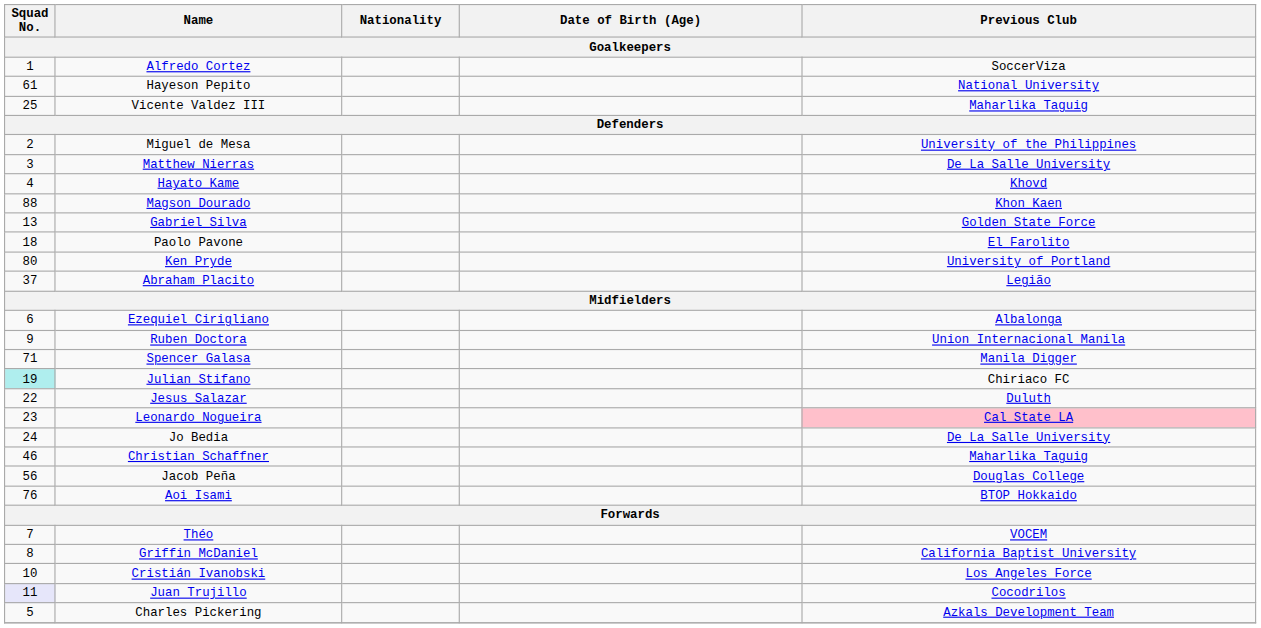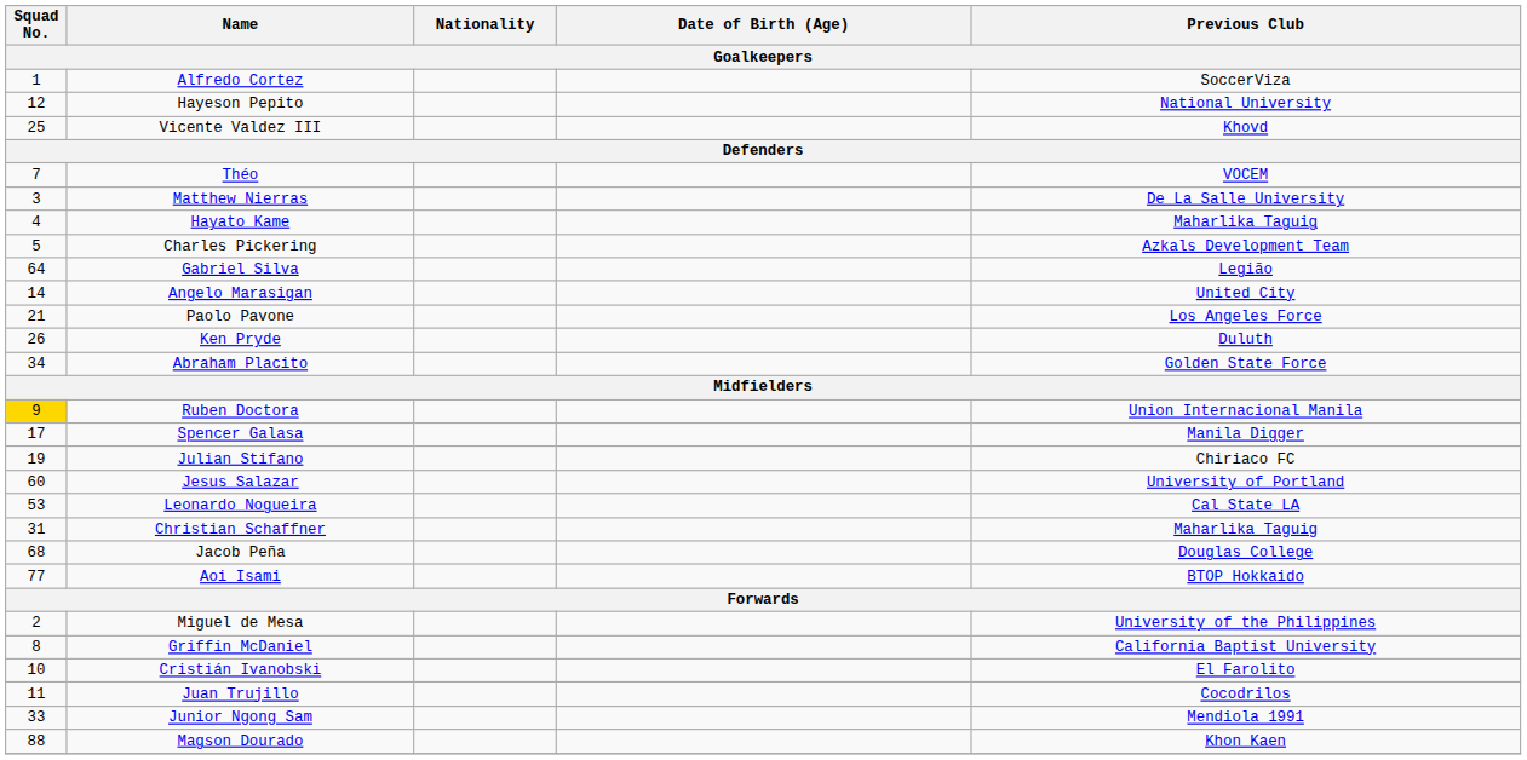Hayeson Pepito | Squad No.: 61 -> 12
Vicente Valdez III | Previous Club: Maharlika Taguig -> Khovd
rows swapped: Miguel de Mesa <-> Théo
Hayato Kame | Previous Club: Khovd -> Maharlika Taguig
rows swapped: Charles Pickering <-> Magson Dourado
Gabriel Silva | Squad No.: 13 -> 64
Gabriel Silva | Previous Club: Golden State Force -> Legião
+ row: 14 | Angelo Marasigan | United City
Paolo Pavone | Squad No.: 18 -> 21
Paolo Pavone | Previous Club: El Farolito -> Los Angeles Force
Ken Pryde | Squad No.: 80 -> 26
Ken Pryde | Previous Club: University of Portland -> Duluth
Abraham Placito | Squad No.: 37 -> 34
Abraham Placito | Previous Club: Legião -> Golden State Force
- row: 6 | Ezequiel Cirigliano | Albalonga
Ruben Doctora | Squad No.: no background -> gold background
Spencer Galasa | Squad No.: 71 -> 17
Julian Stifano | Squad No.: paleturquoise background -> no background
Jesus Salazar | Squad No.: 22 -> 60
Jesus Salazar | Previous Club: Duluth -> University of Portland
Leonardo Nogueira | Squad No.: 23 -> 53
Leonardo Nogueira | Previous Club: pink background -> no background
- row: 24 | Jo Bedia | De La Salle University
Christian Schaffner | Squad No.: 46 -> 31
Jacob Peña | Squad No.: 56 -> 68
Aoi Isami | Squad No.: 76 -> 77
Cristián Ivanobski | Previous Club: Los Angeles Force -> El Farolito
Juan Trujillo | Squad No.: lavender background -> no background
+ row: 33 | Junior Ngong Sam | Mendiola 1991
